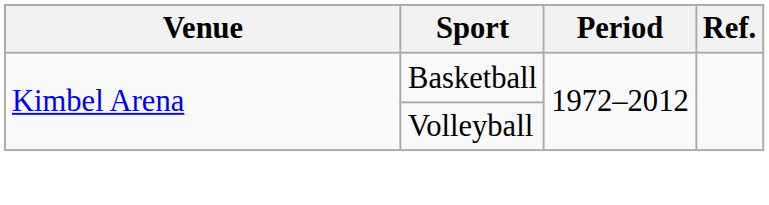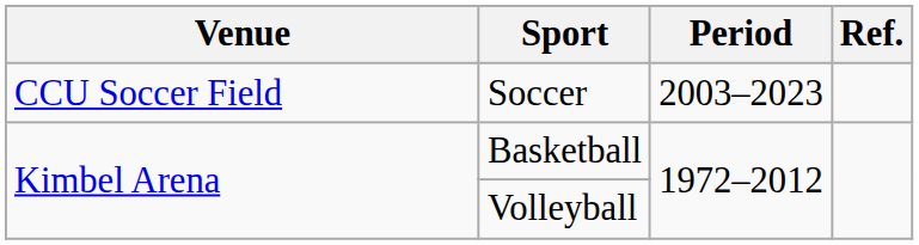+ row: CCU Soccer Field | Soccer | 2003–2023
